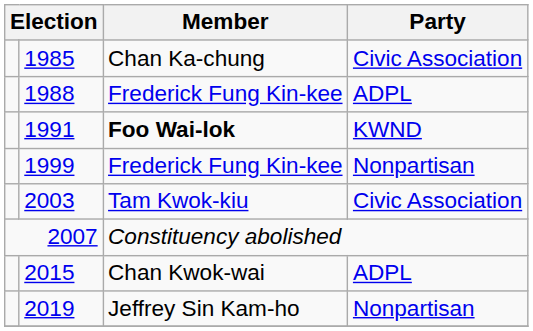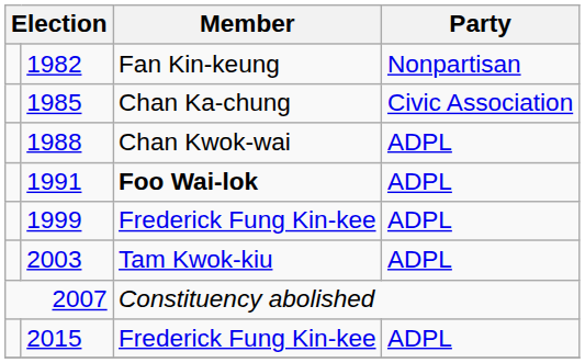+ row: 1982 | Fan Kin-keung | Nonpartisan
1988 | Member: Frederick Fung Kin-kee -> Chan Kwok-wai
1991 | Party: KWND -> ADPL
1999 | Party: Nonpartisan -> ADPL
2003 | Party: Civic Association -> ADPL
2015 | Member: Chan Kwok-wai -> Frederick Fung Kin-kee
- row: 2019 | Jeffrey Sin Kam-ho | Nonpartisan
